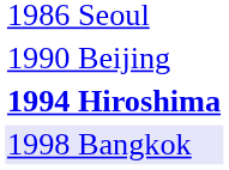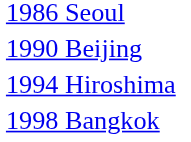1994 Hiroshima | column 1: bold -> normal
1998 Bangkok | column 1: lavender background -> no background
